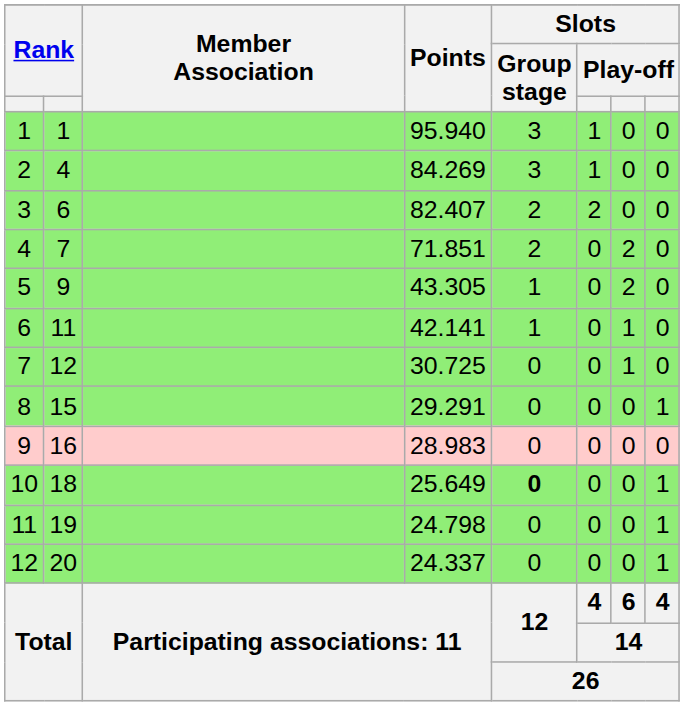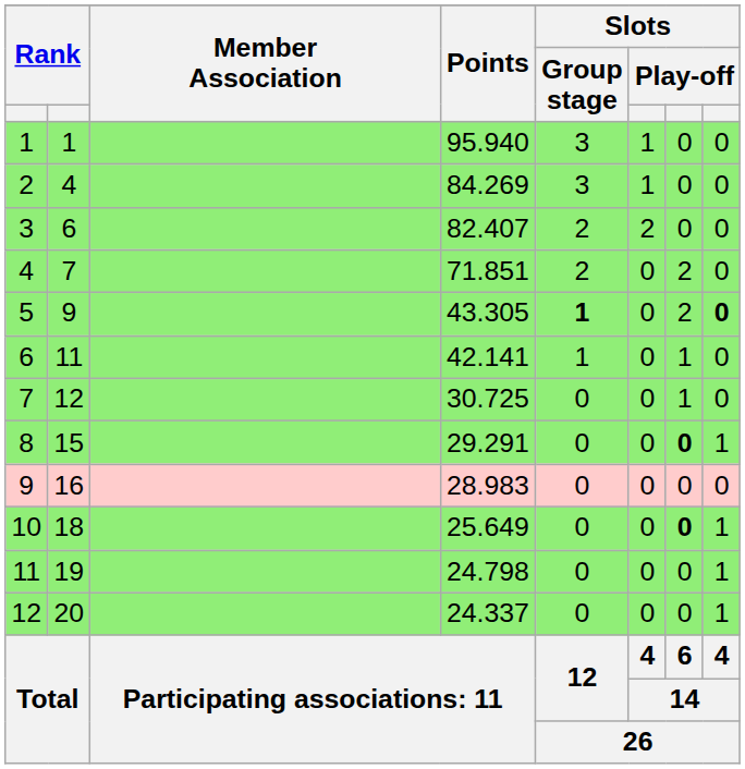5 | Slots / Group stage: normal -> bold
5 | column 8: normal -> bold
8 | column 7: normal -> bold
10 | Slots / Group stage: bold -> normal
10 | column 7: normal -> bold
